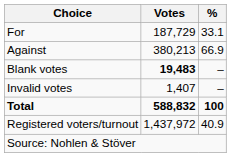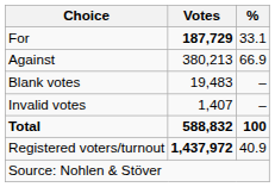For | Votes: normal -> bold
Blank votes | Votes: bold -> normal
Registered voters/turnout | Votes: normal -> bold
